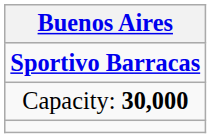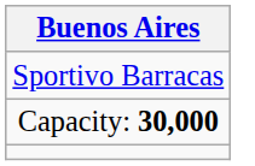Sportivo Barracas | column 1: bold -> normal
